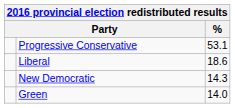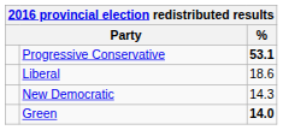Progressive Conservative | %: normal -> bold
Green | %: normal -> bold
